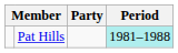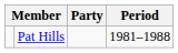Pat Hills | Period: paleturquoise background -> no background
